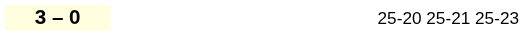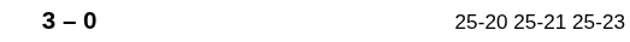row 1 | column 1: lightyellow background -> no background
